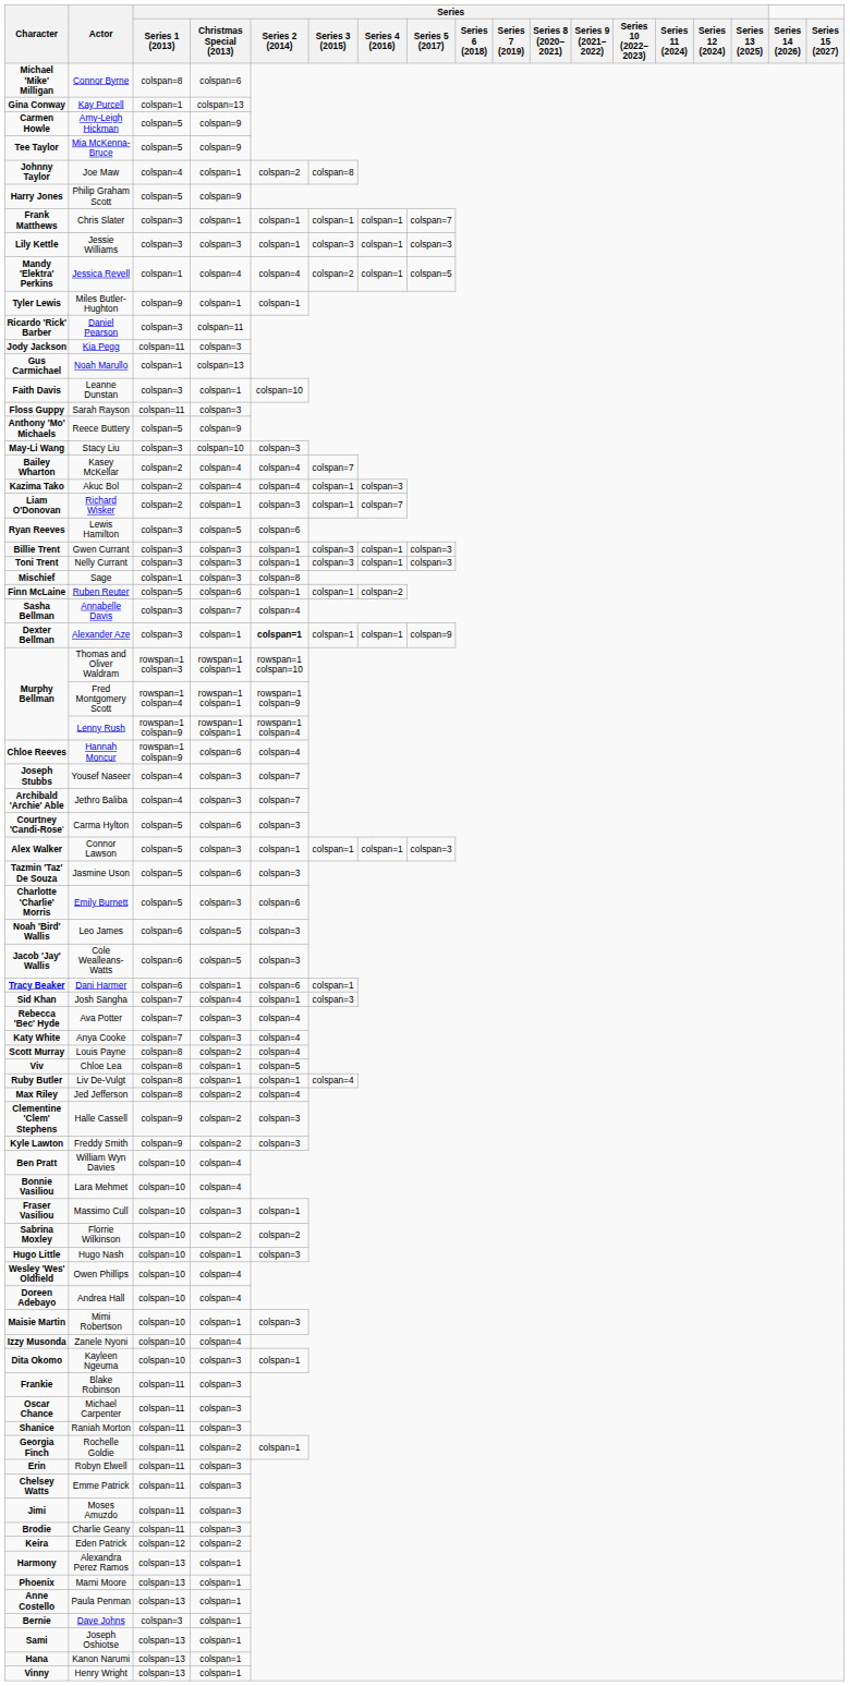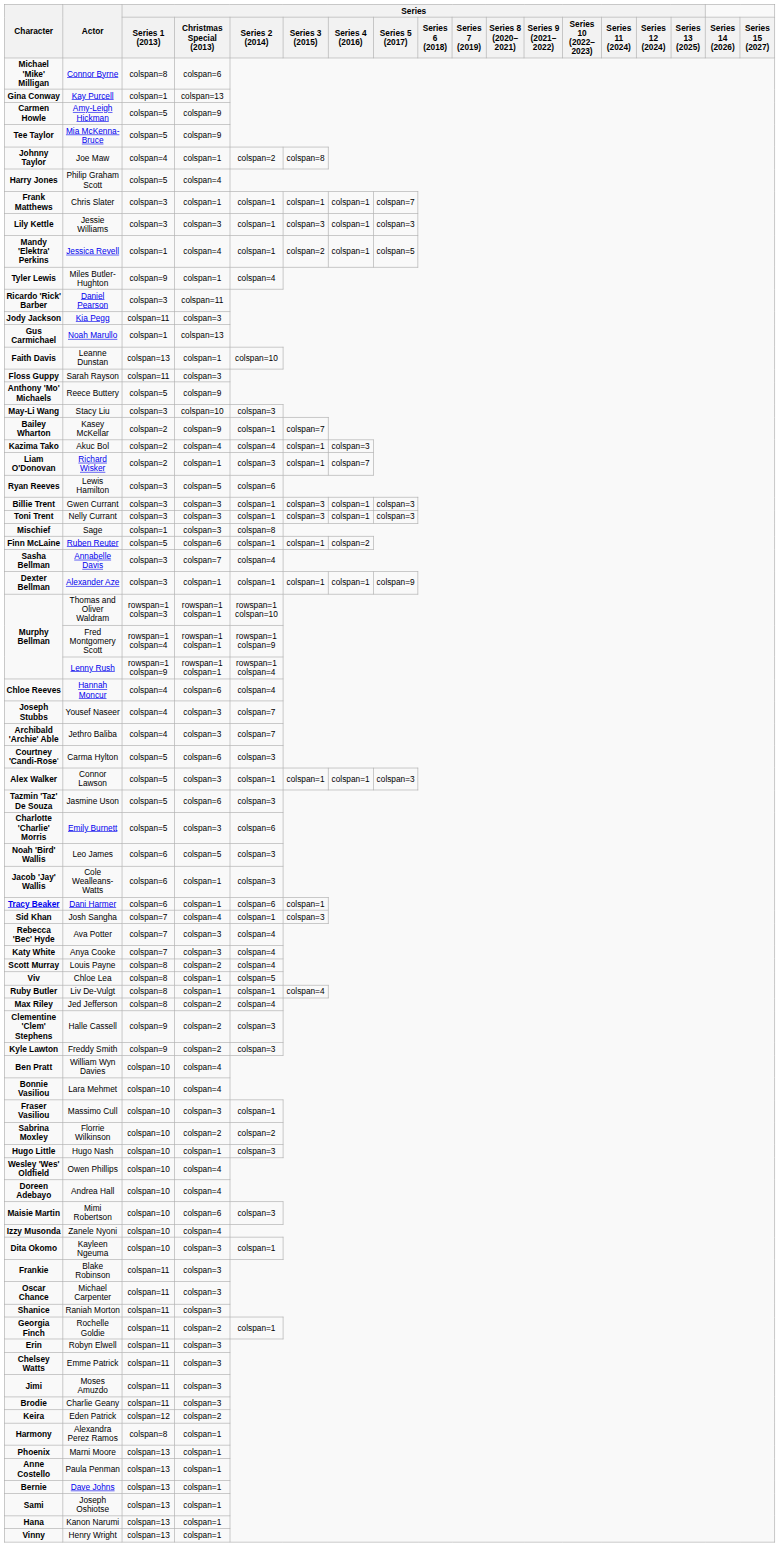Philip Graham Scott | Series / Christmas Special (2013): colspan=9 -> colspan=4
Jessica Revell | Series / Series 2 (2014): colspan=4 -> colspan=1
Miles Butler-Hughton | Series / Series 2 (2014): colspan=1 -> colspan=4
Leanne Dunstan | Series / Series 1 (2013): colspan=3 -> colspan=13
Kasey McKellar | Series / Christmas Special (2013): colspan=4 -> colspan=9
Kasey McKellar | Series / Series 2 (2014): colspan=4 -> colspan=1
Alexander Aze | Series / Series 2 (2014): bold -> normal
Hannah Moncur | Series / Series 1 (2013): rowspan=1 colspan=9 -> colspan=4
Cole Wealleans-Watts | Series / Christmas Special (2013): colspan=5 -> colspan=1
Mimi Robertson | Series / Christmas Special (2013): colspan=1 -> colspan=6
Alexandra Perez Ramos | Series / Series 1 (2013): colspan=13 -> colspan=8
Dave Johns | Series / Series 1 (2013): colspan=3 -> colspan=13
